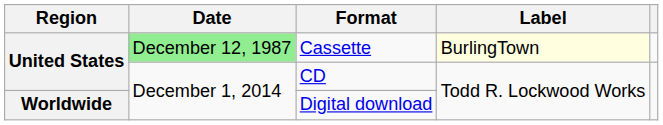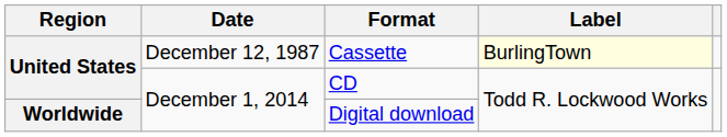Cassette | Date: lightgreen background -> no background
